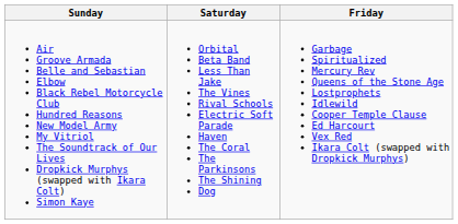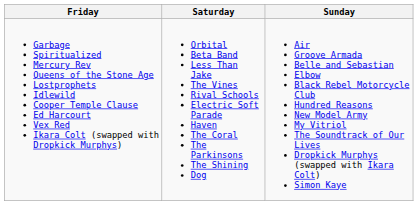columns swapped: Friday <-> Sunday
